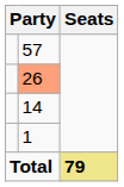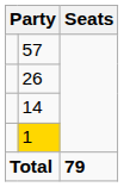26 | column 2: lightsalmon background -> no background
1 | column 2: no background -> gold background
Total | Seats: khaki background -> no background
